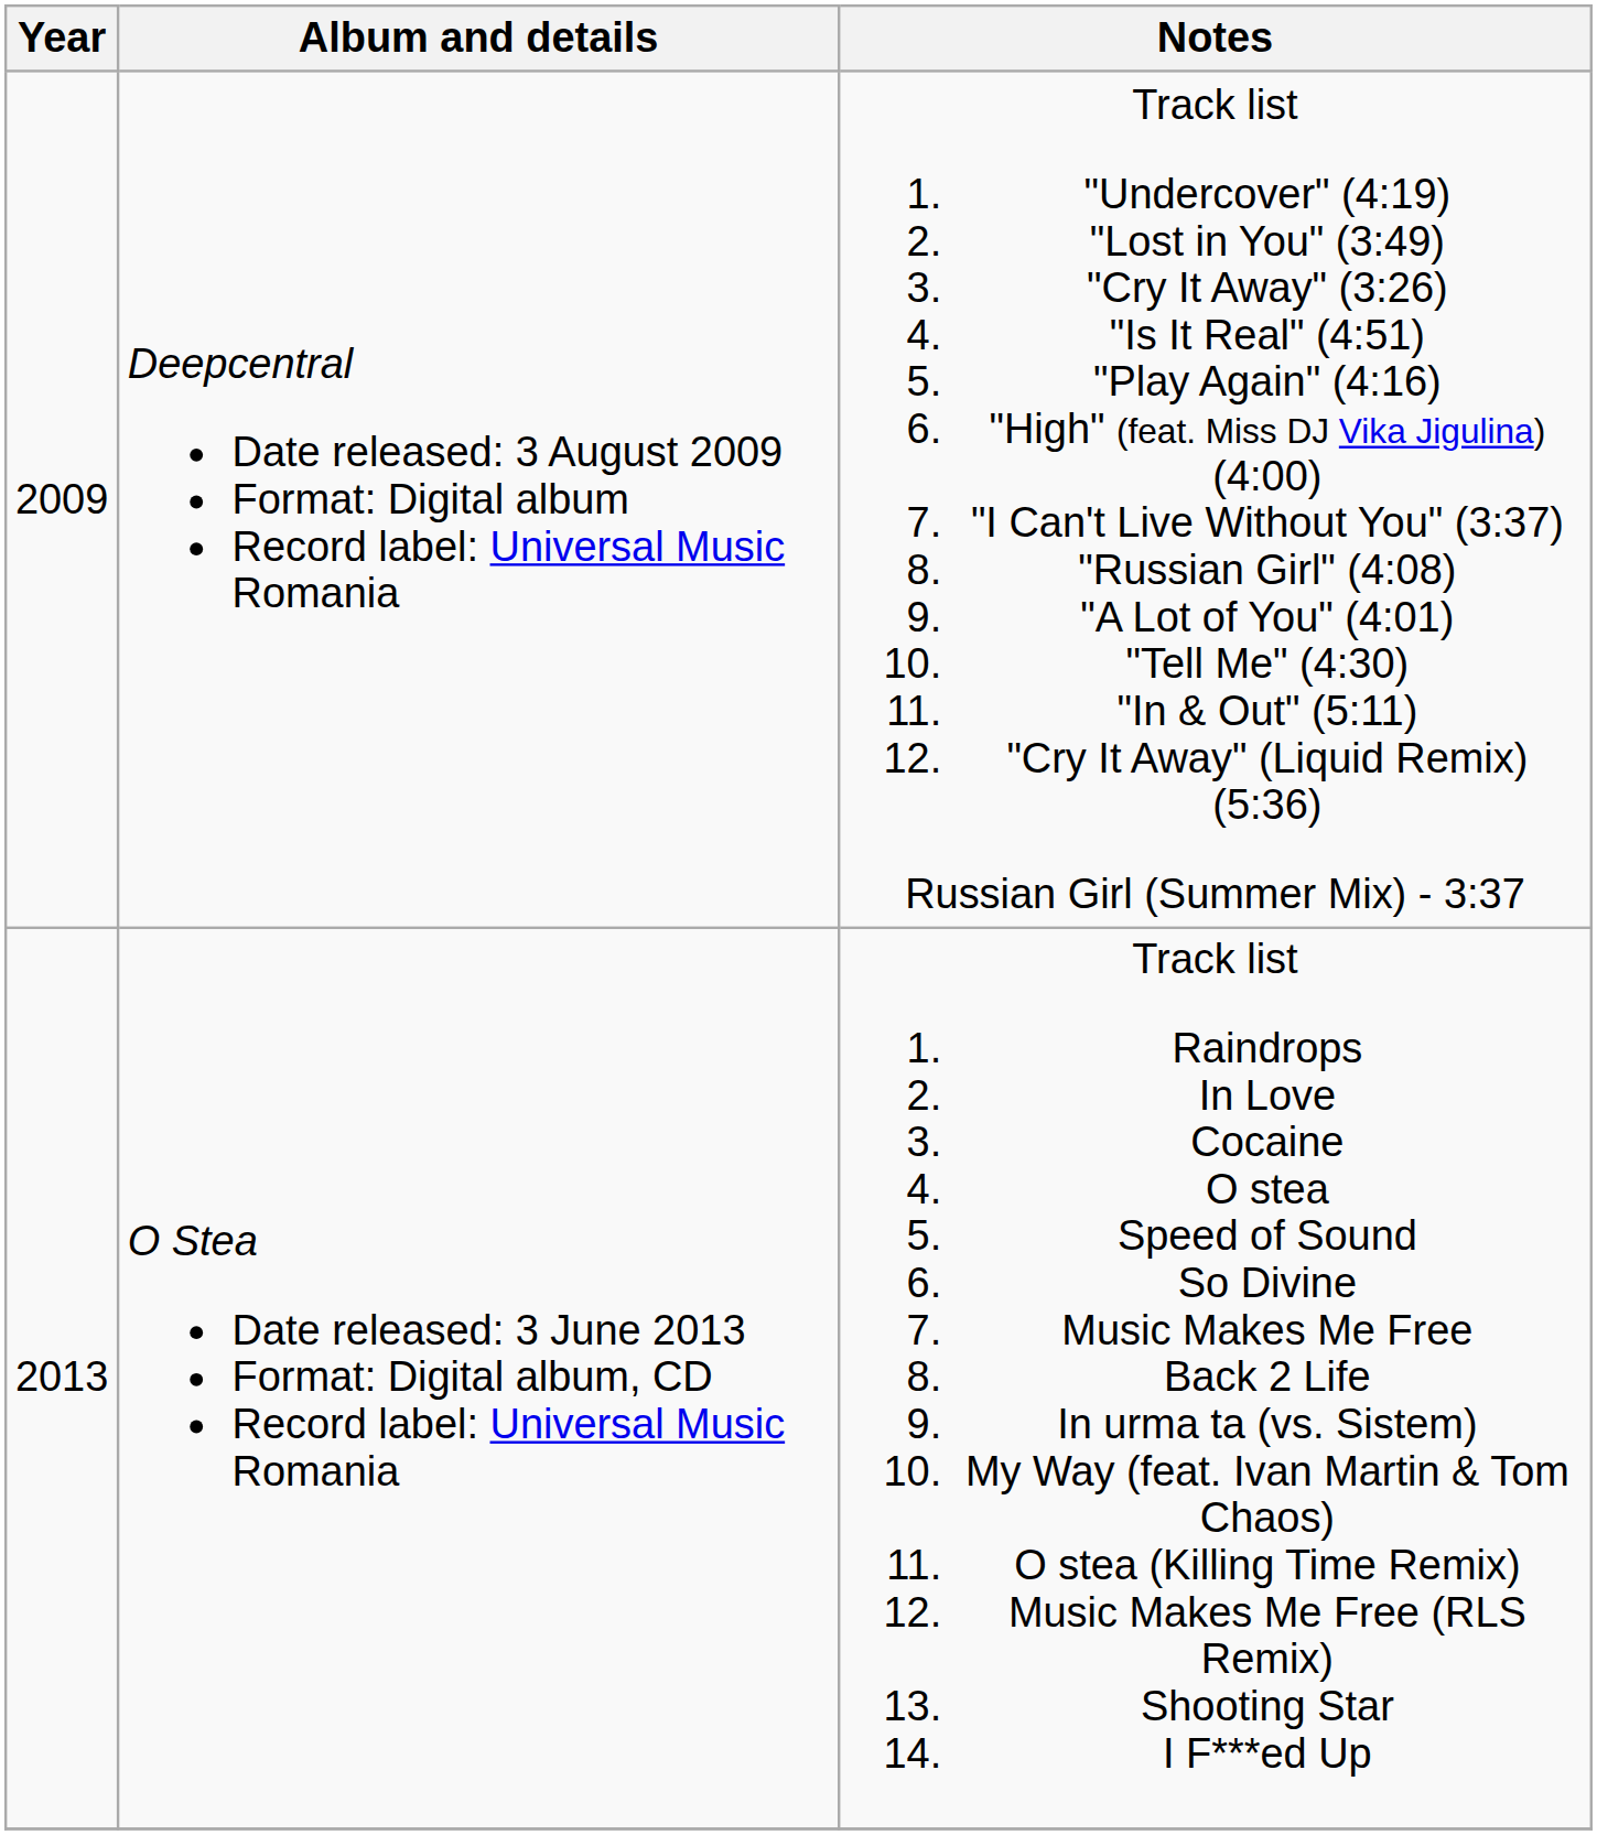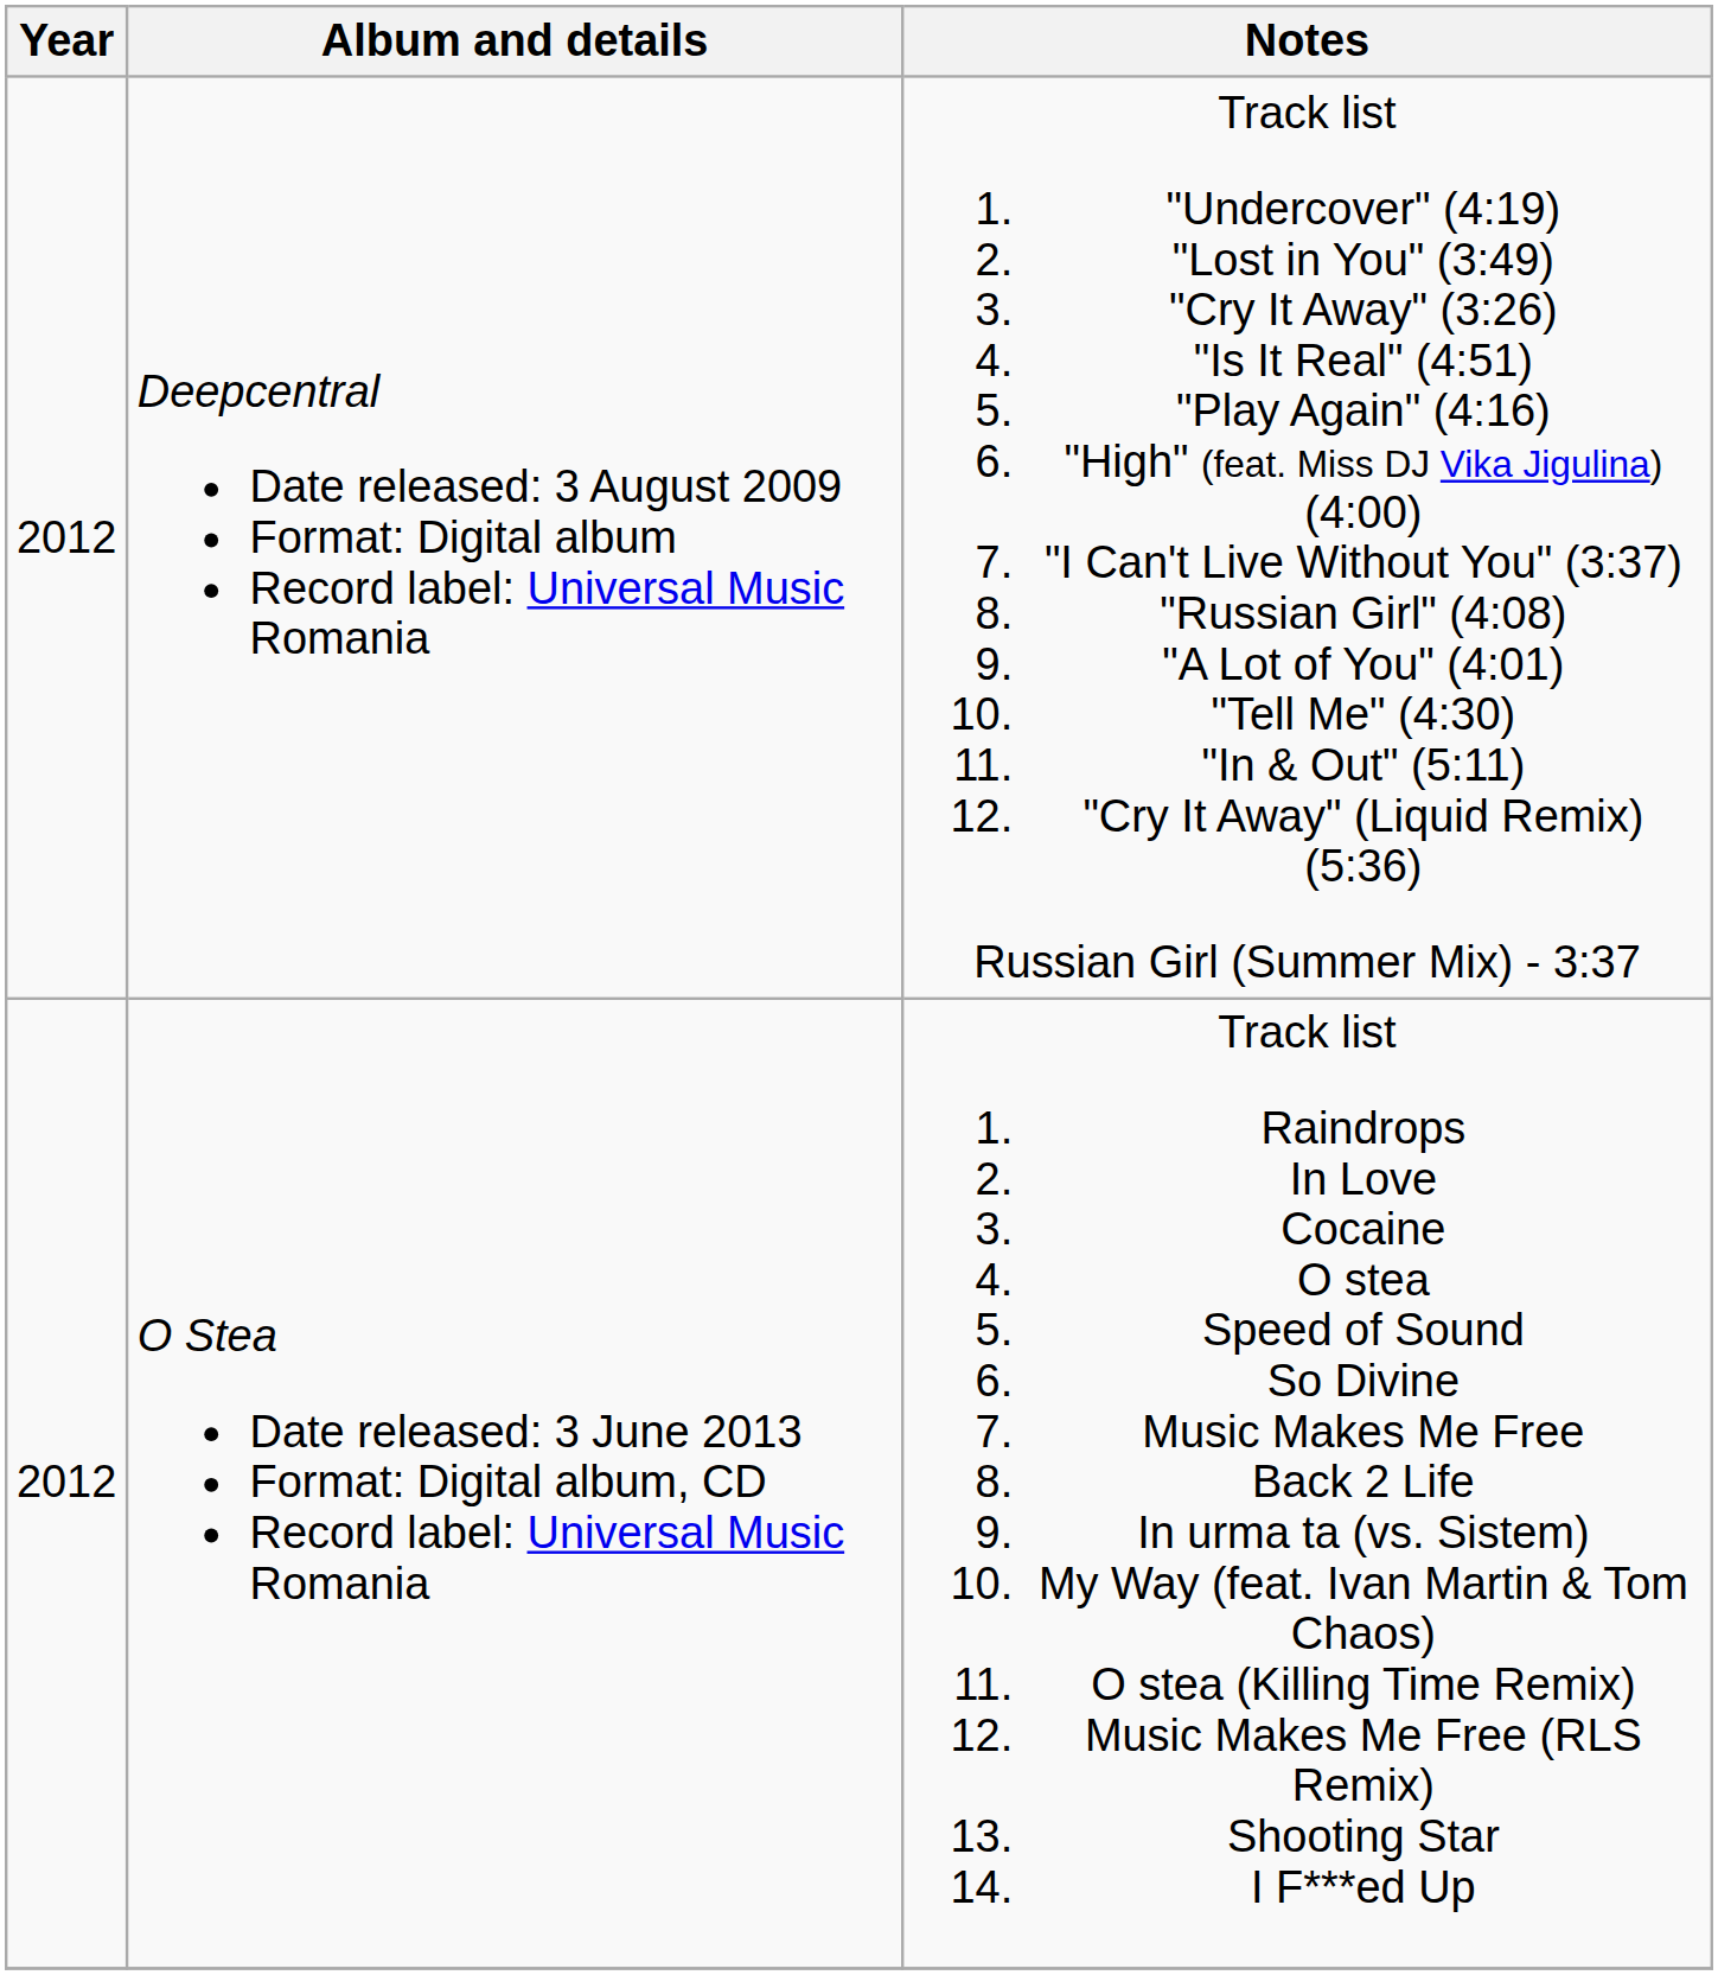row 2 | Year: 2009 -> 2012
row 3 | Year: 2013 -> 2012
